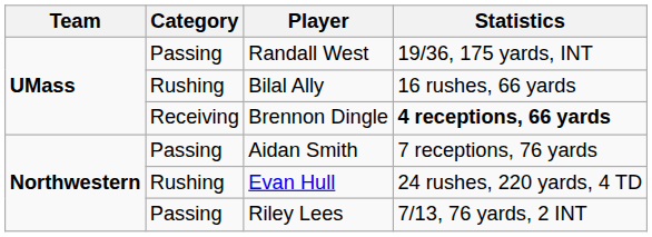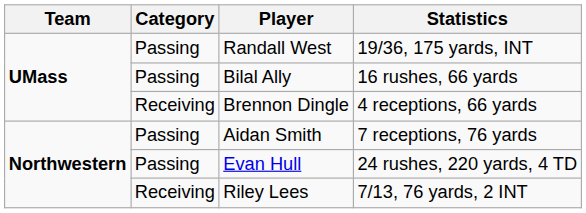Bilal Ally | Category: Rushing -> Passing
Brennon Dingle | Statistics: bold -> normal
Evan Hull | Category: Rushing -> Passing
Riley Lees | Category: Passing -> Receiving
